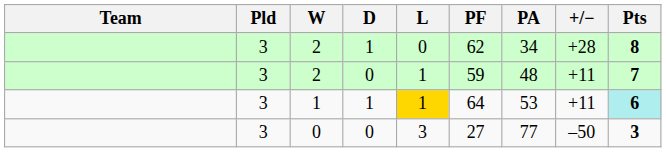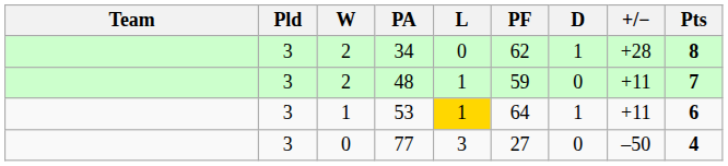columns swapped: D <-> PA
row 4 | Pts: paleturquoise background -> no background
row 5 | Pts: 3 -> 4
